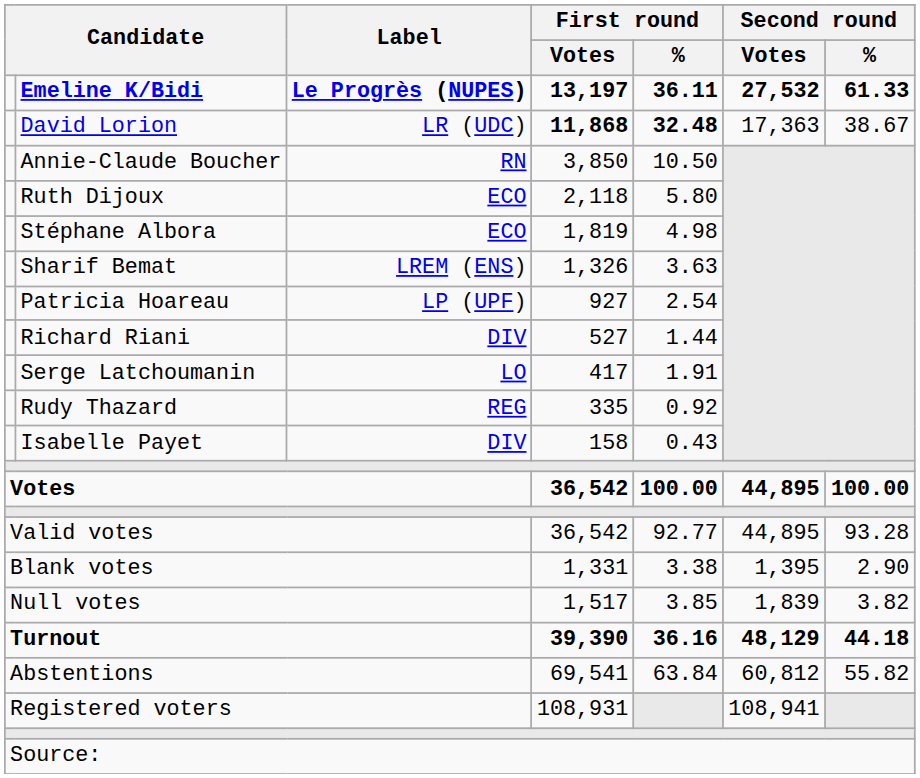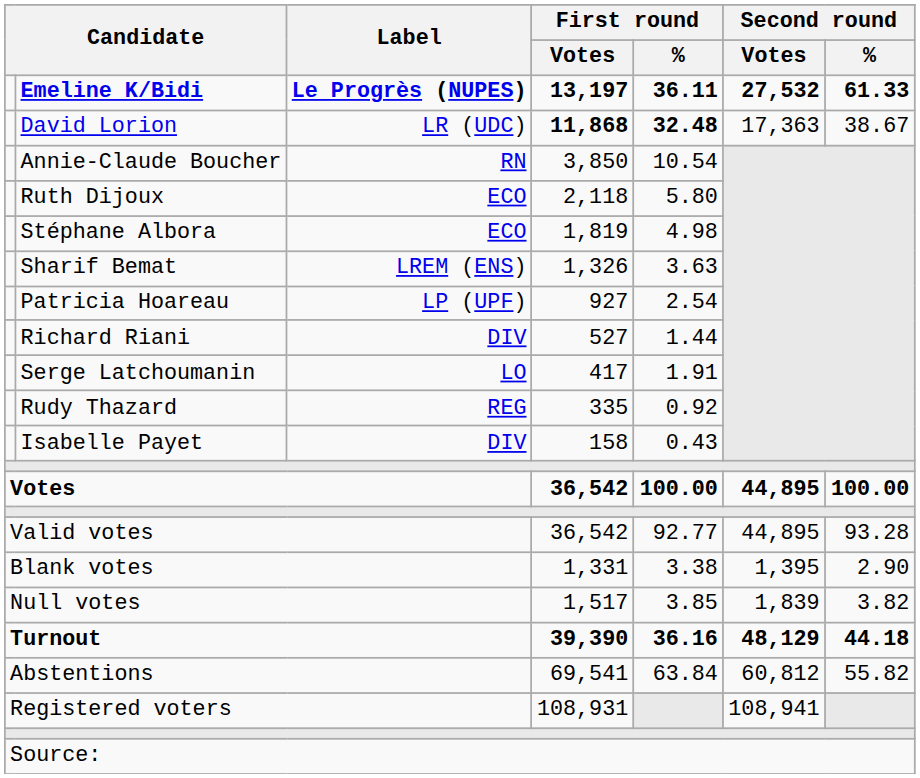Annie-Claude Boucher | First round / %: 10.50 -> 10.54
